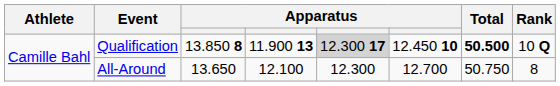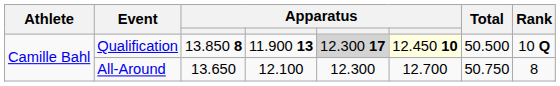Qualification | column 6: no background -> lightyellow background
Qualification | Total: bold -> normal
